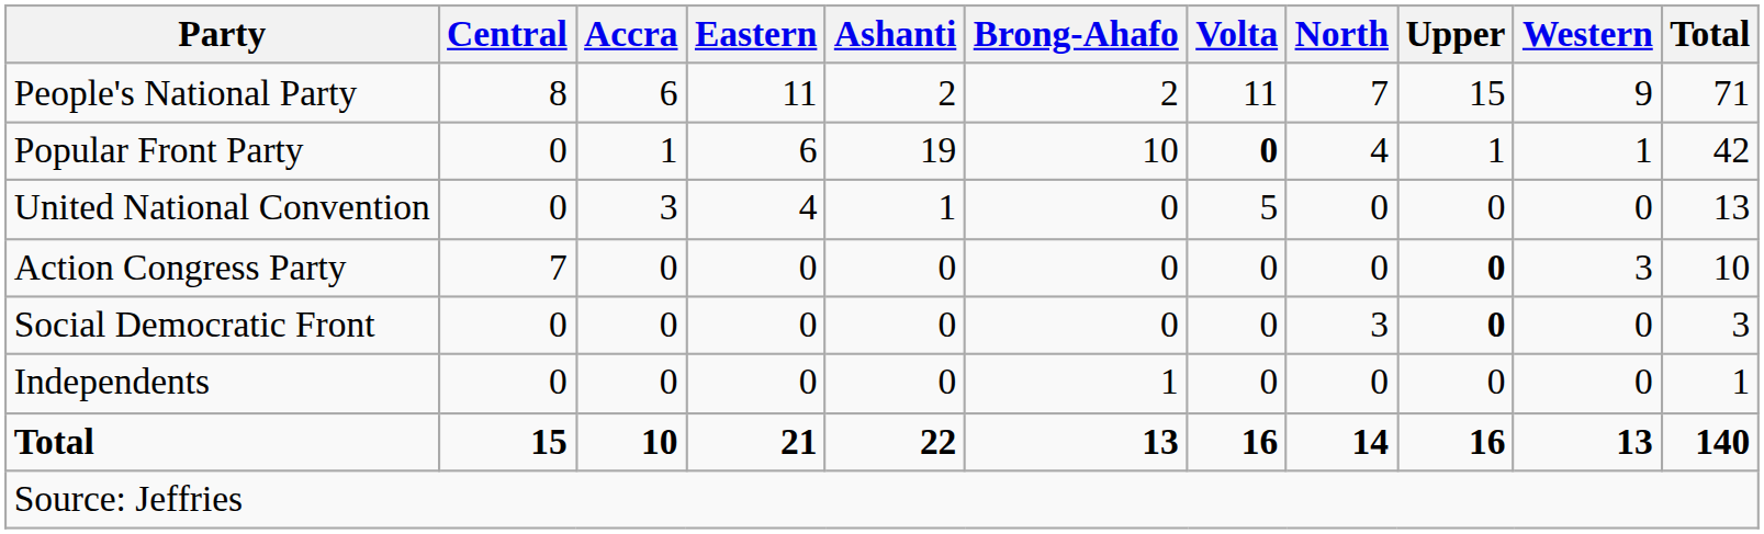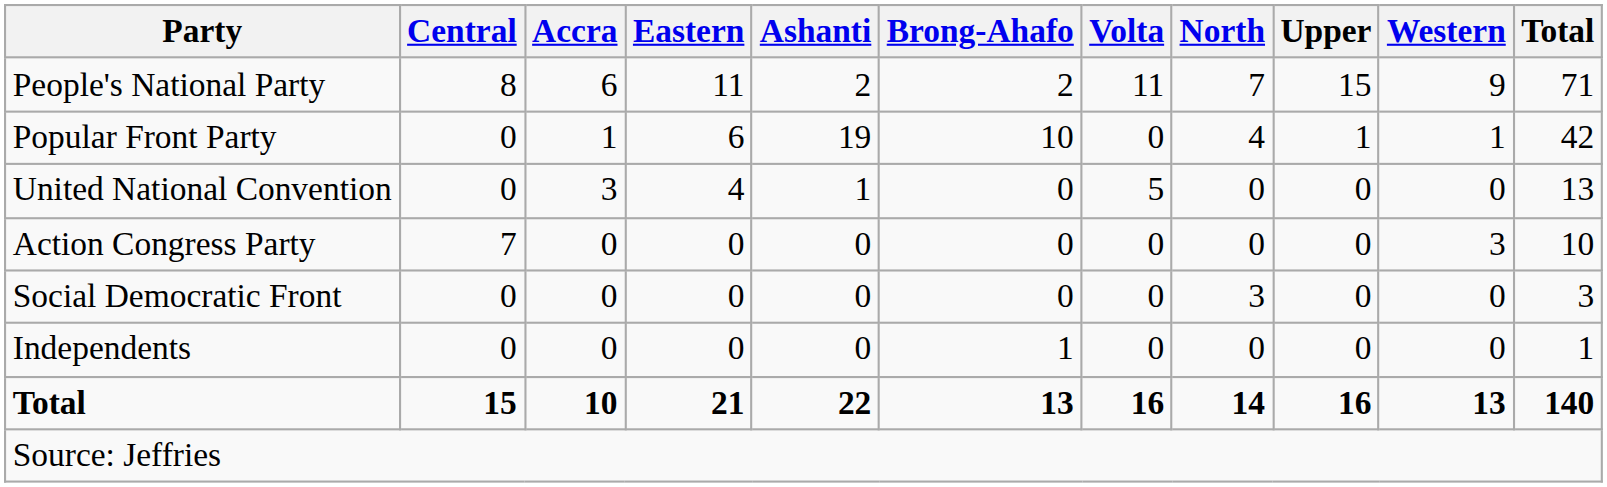Popular Front Party | Volta: bold -> normal
Action Congress Party | Upper: bold -> normal
Social Democratic Front | Upper: bold -> normal
